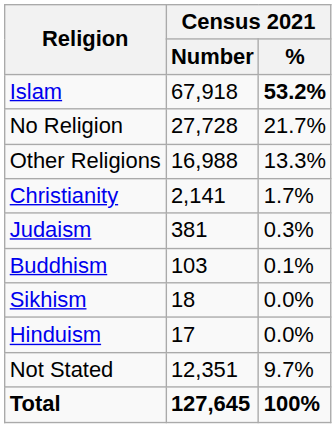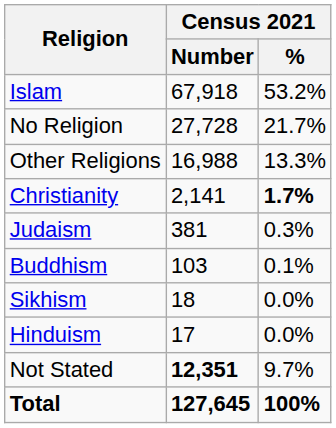Islam | Census 2021 / %: bold -> normal
Christianity | Census 2021 / %: normal -> bold
Not Stated | Census 2021 / Number: normal -> bold
